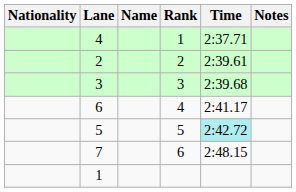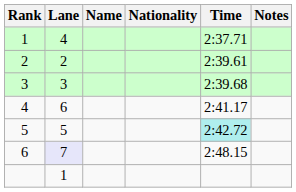columns swapped: Rank <-> Nationality
row 7 | Lane: no background -> lavender background
